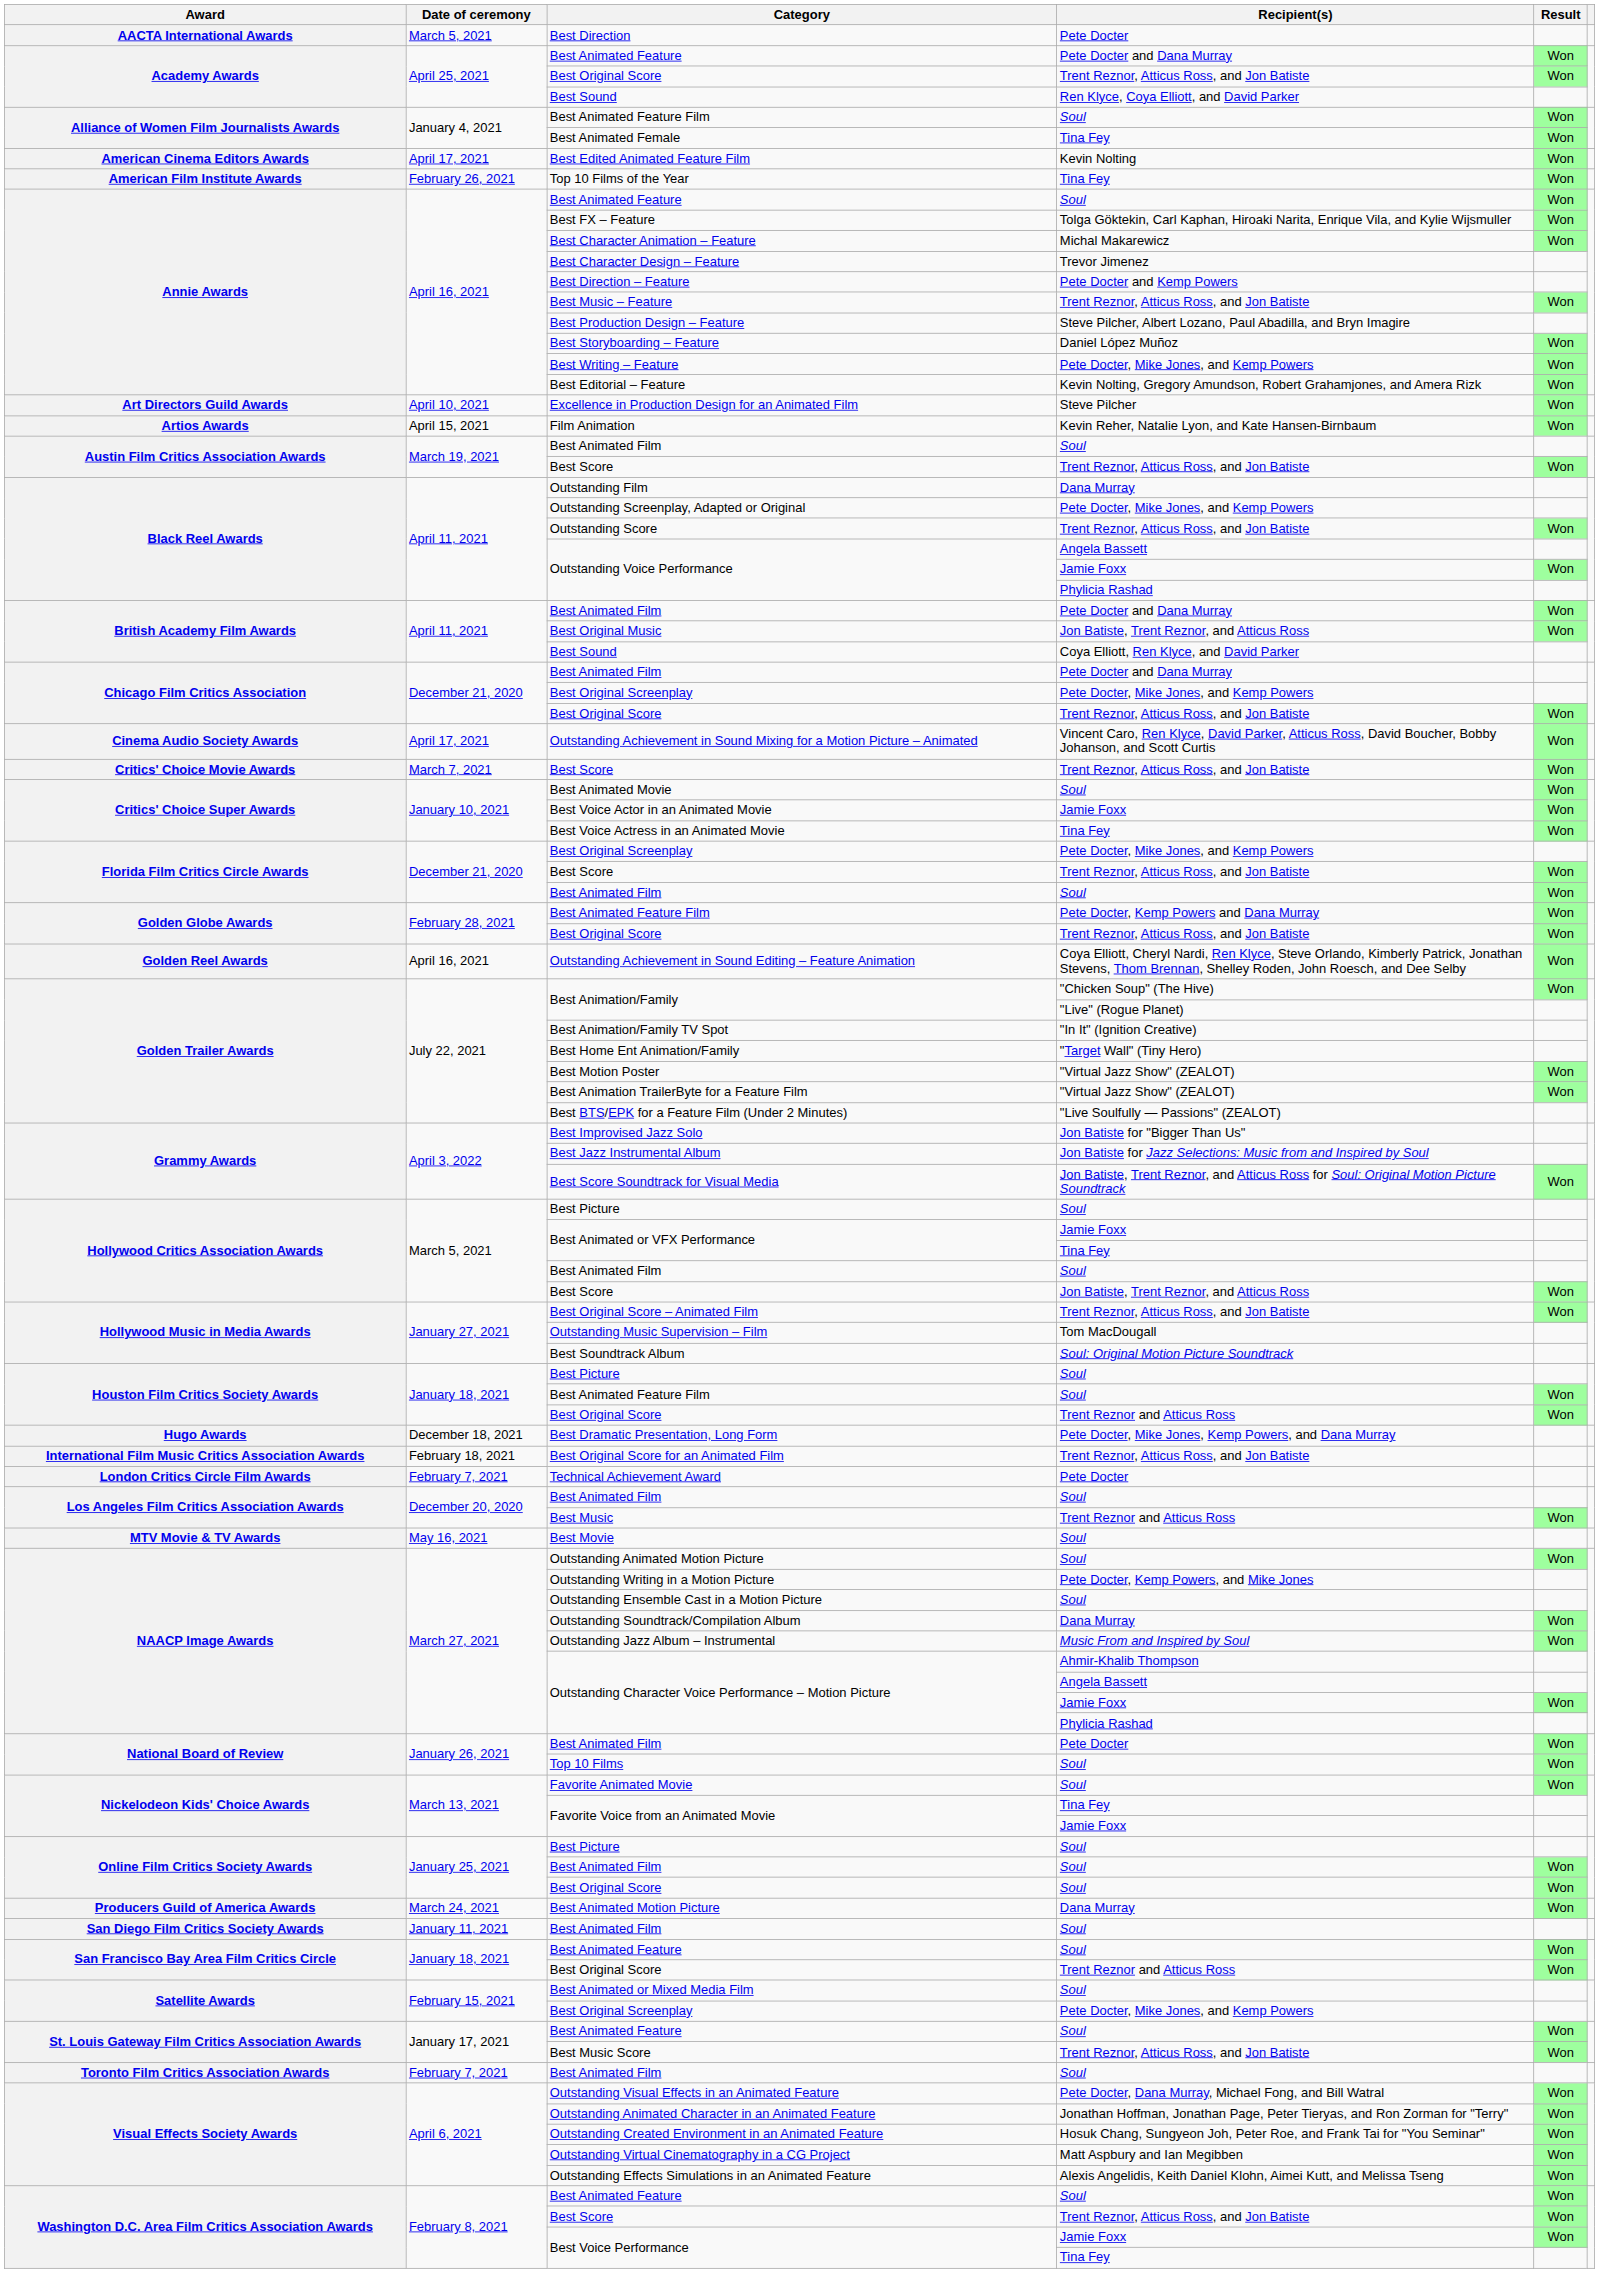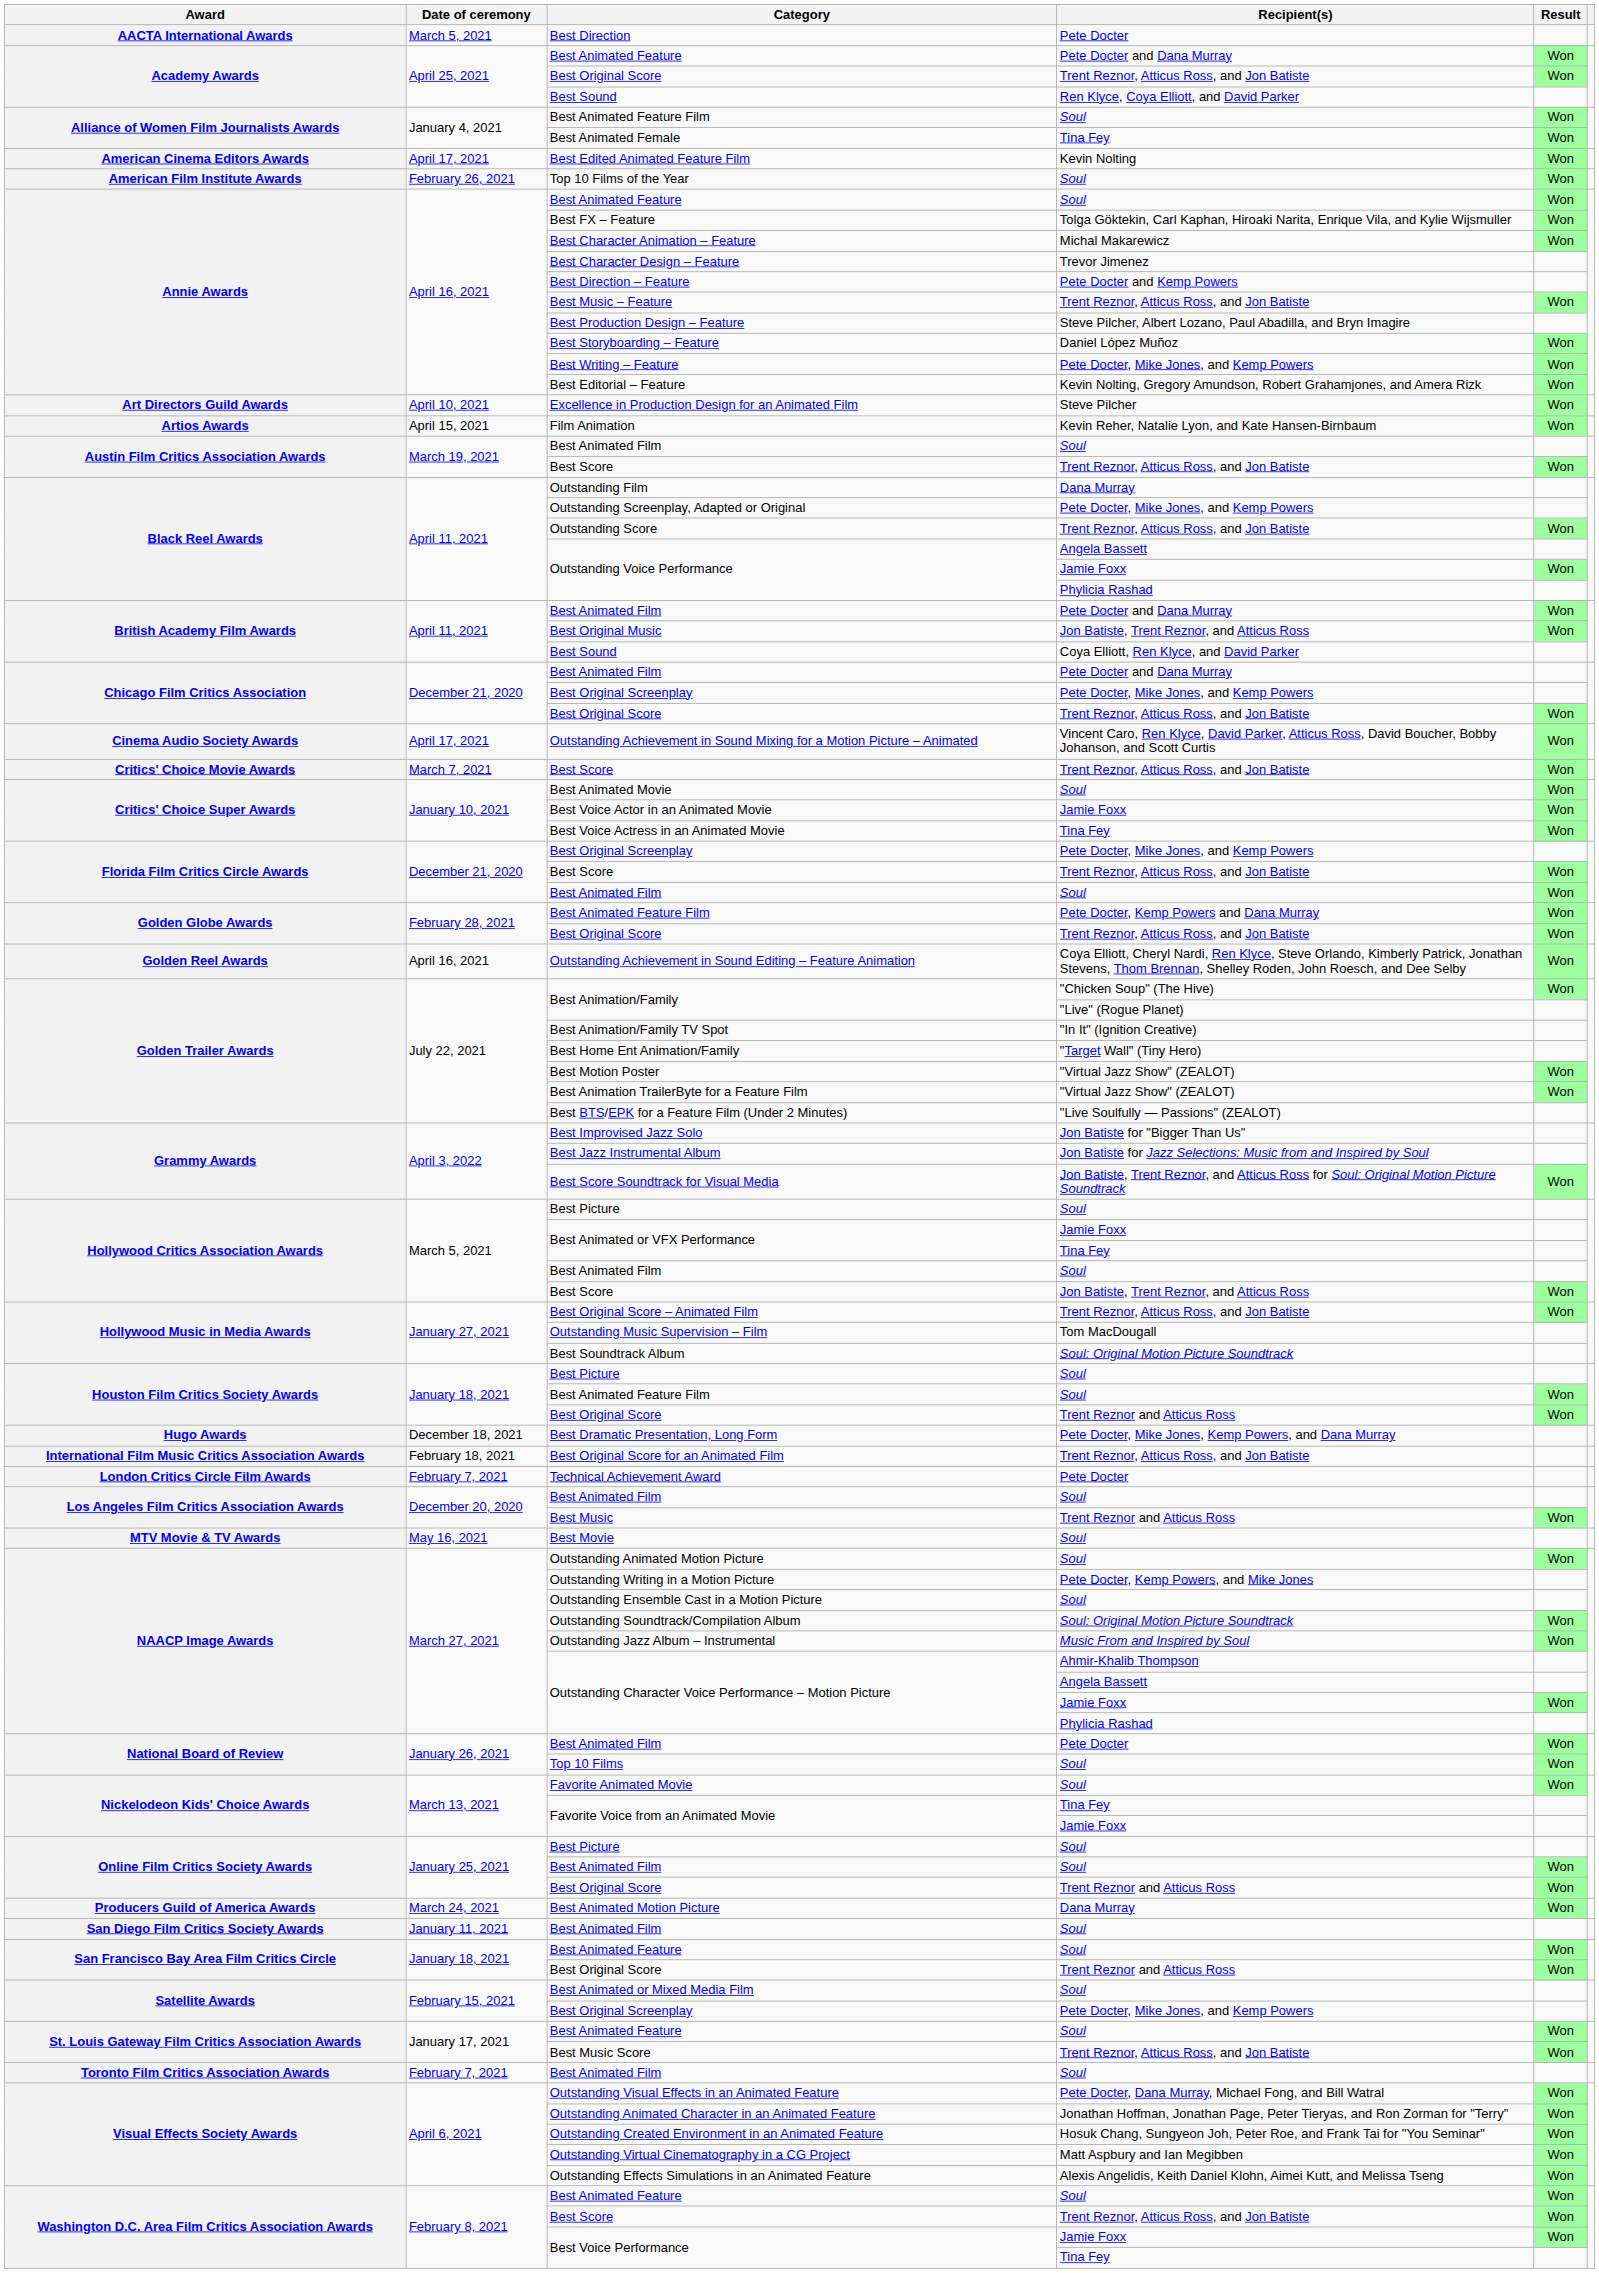Top 10 Films of the Year | Recipient(s): Tina Fey -> Soul
Outstanding Soundtrack/Compilation Album | Recipient(s): Dana Murray -> Soul: Original Motion Picture Soundtrack
Online Film Critics Society Awards / Best Original Score | Recipient(s): Soul -> Trent Reznor and Atticus Ross
